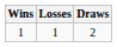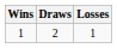columns swapped: Losses <-> Draws
